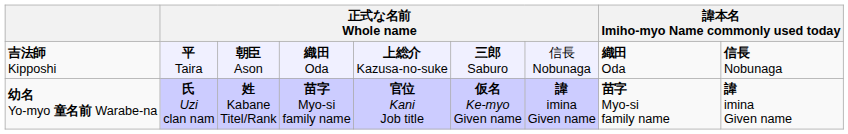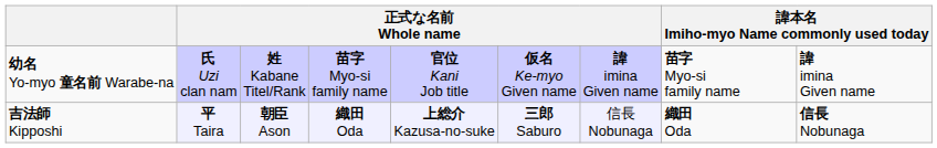rows swapped: 幼名 Yo-myo 童名前 Warabe-na <-> 吉法師 Kipposhi
